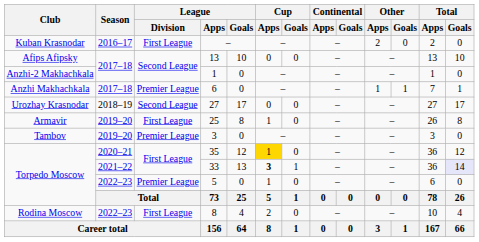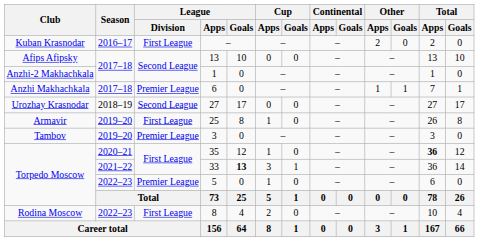35 | Cup / Apps: gold background -> no background
35 | Total / Apps: normal -> bold
33 | League / Goals: normal -> bold
33 | Cup / Apps: bold -> normal
33 | Total / Goals: lavender background -> no background
